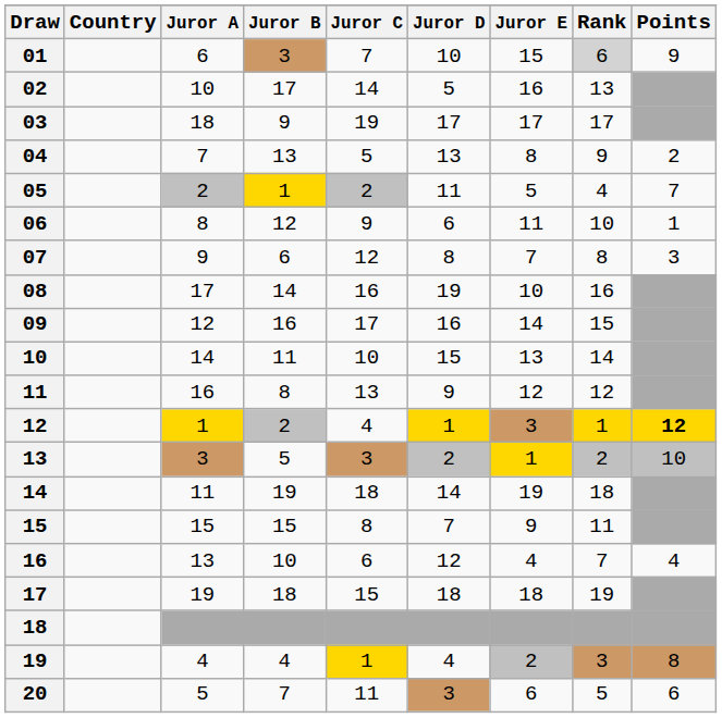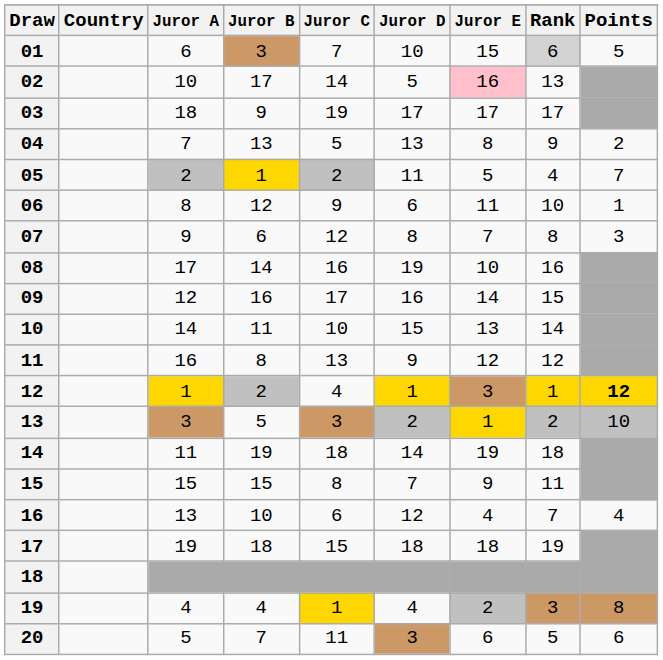01 | Points: 9 -> 5
02 | Juror E: no background -> pink background
